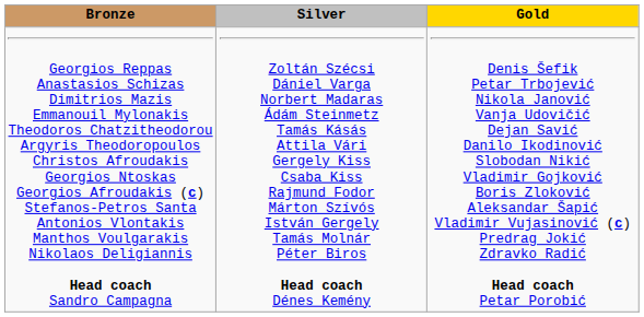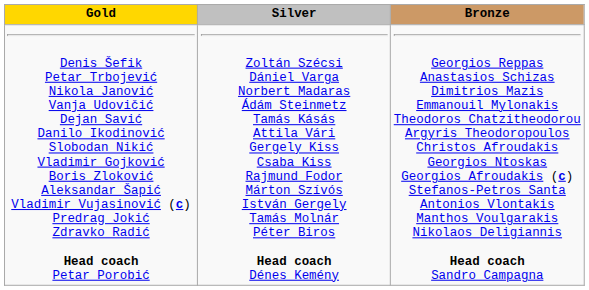columns swapped: Gold <-> Bronze
